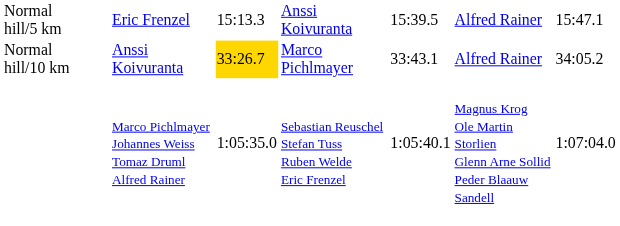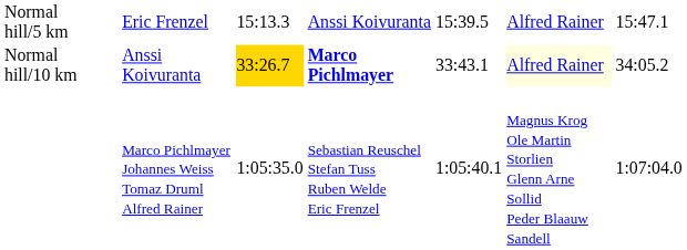Normal hill/10 km | column 4: normal -> bold
Normal hill/10 km | column 6: no background -> lightyellow background
